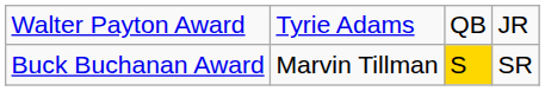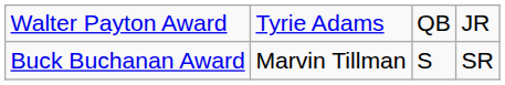Buck Buchanan Award | column 3: gold background -> no background
